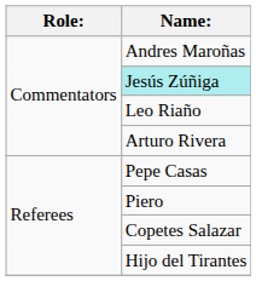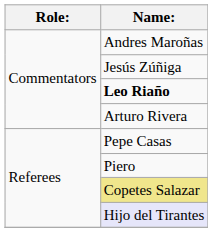Jesús Zúñiga | Name:: paleturquoise background -> no background
Leo Riaño | Name:: normal -> bold
Copetes Salazar | Name:: no background -> khaki background
Hijo del Tirantes | Name:: no background -> lavender background
